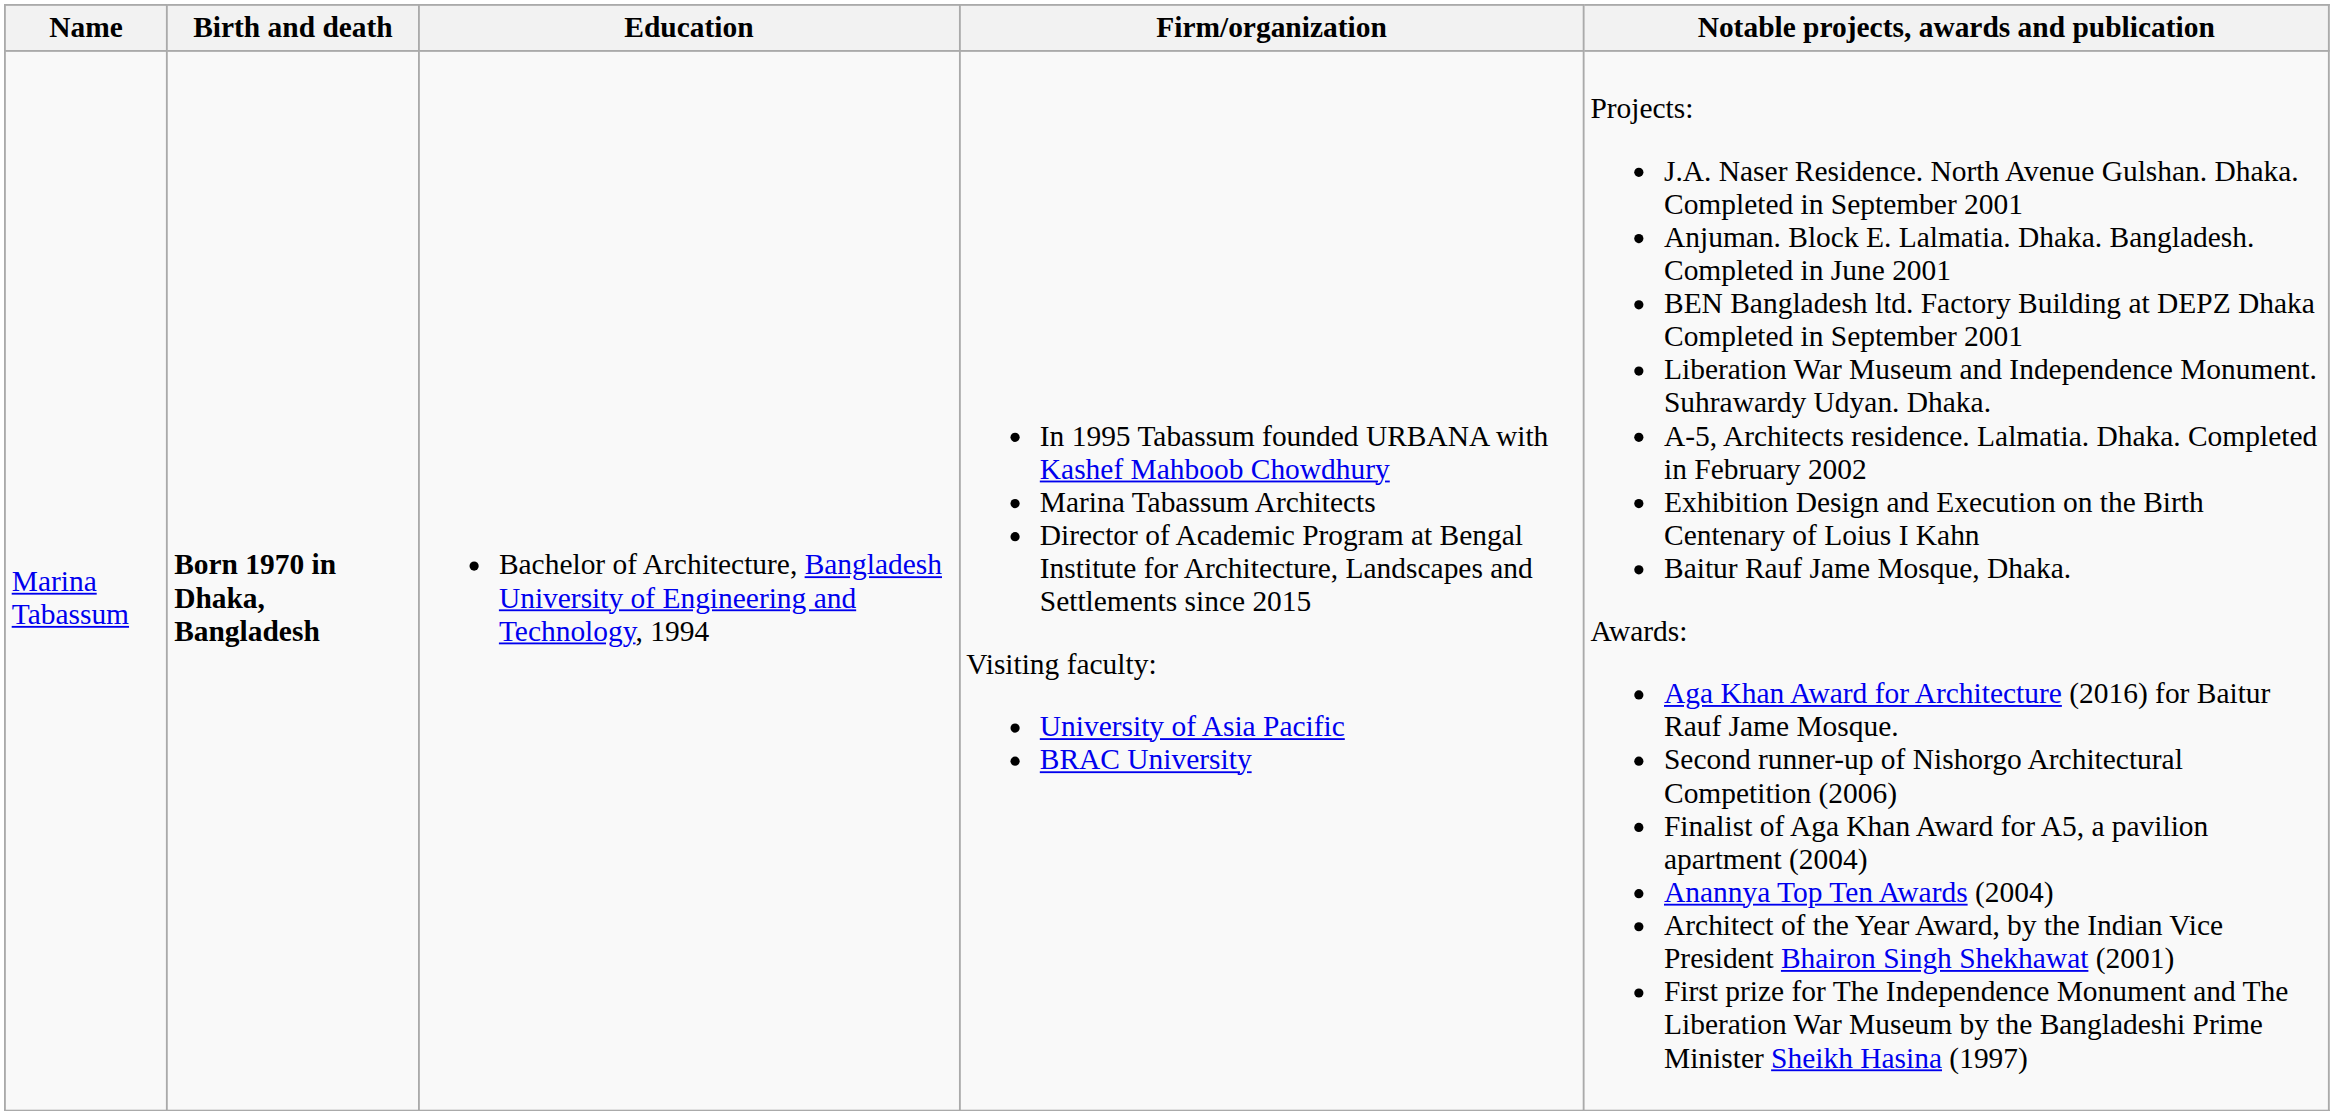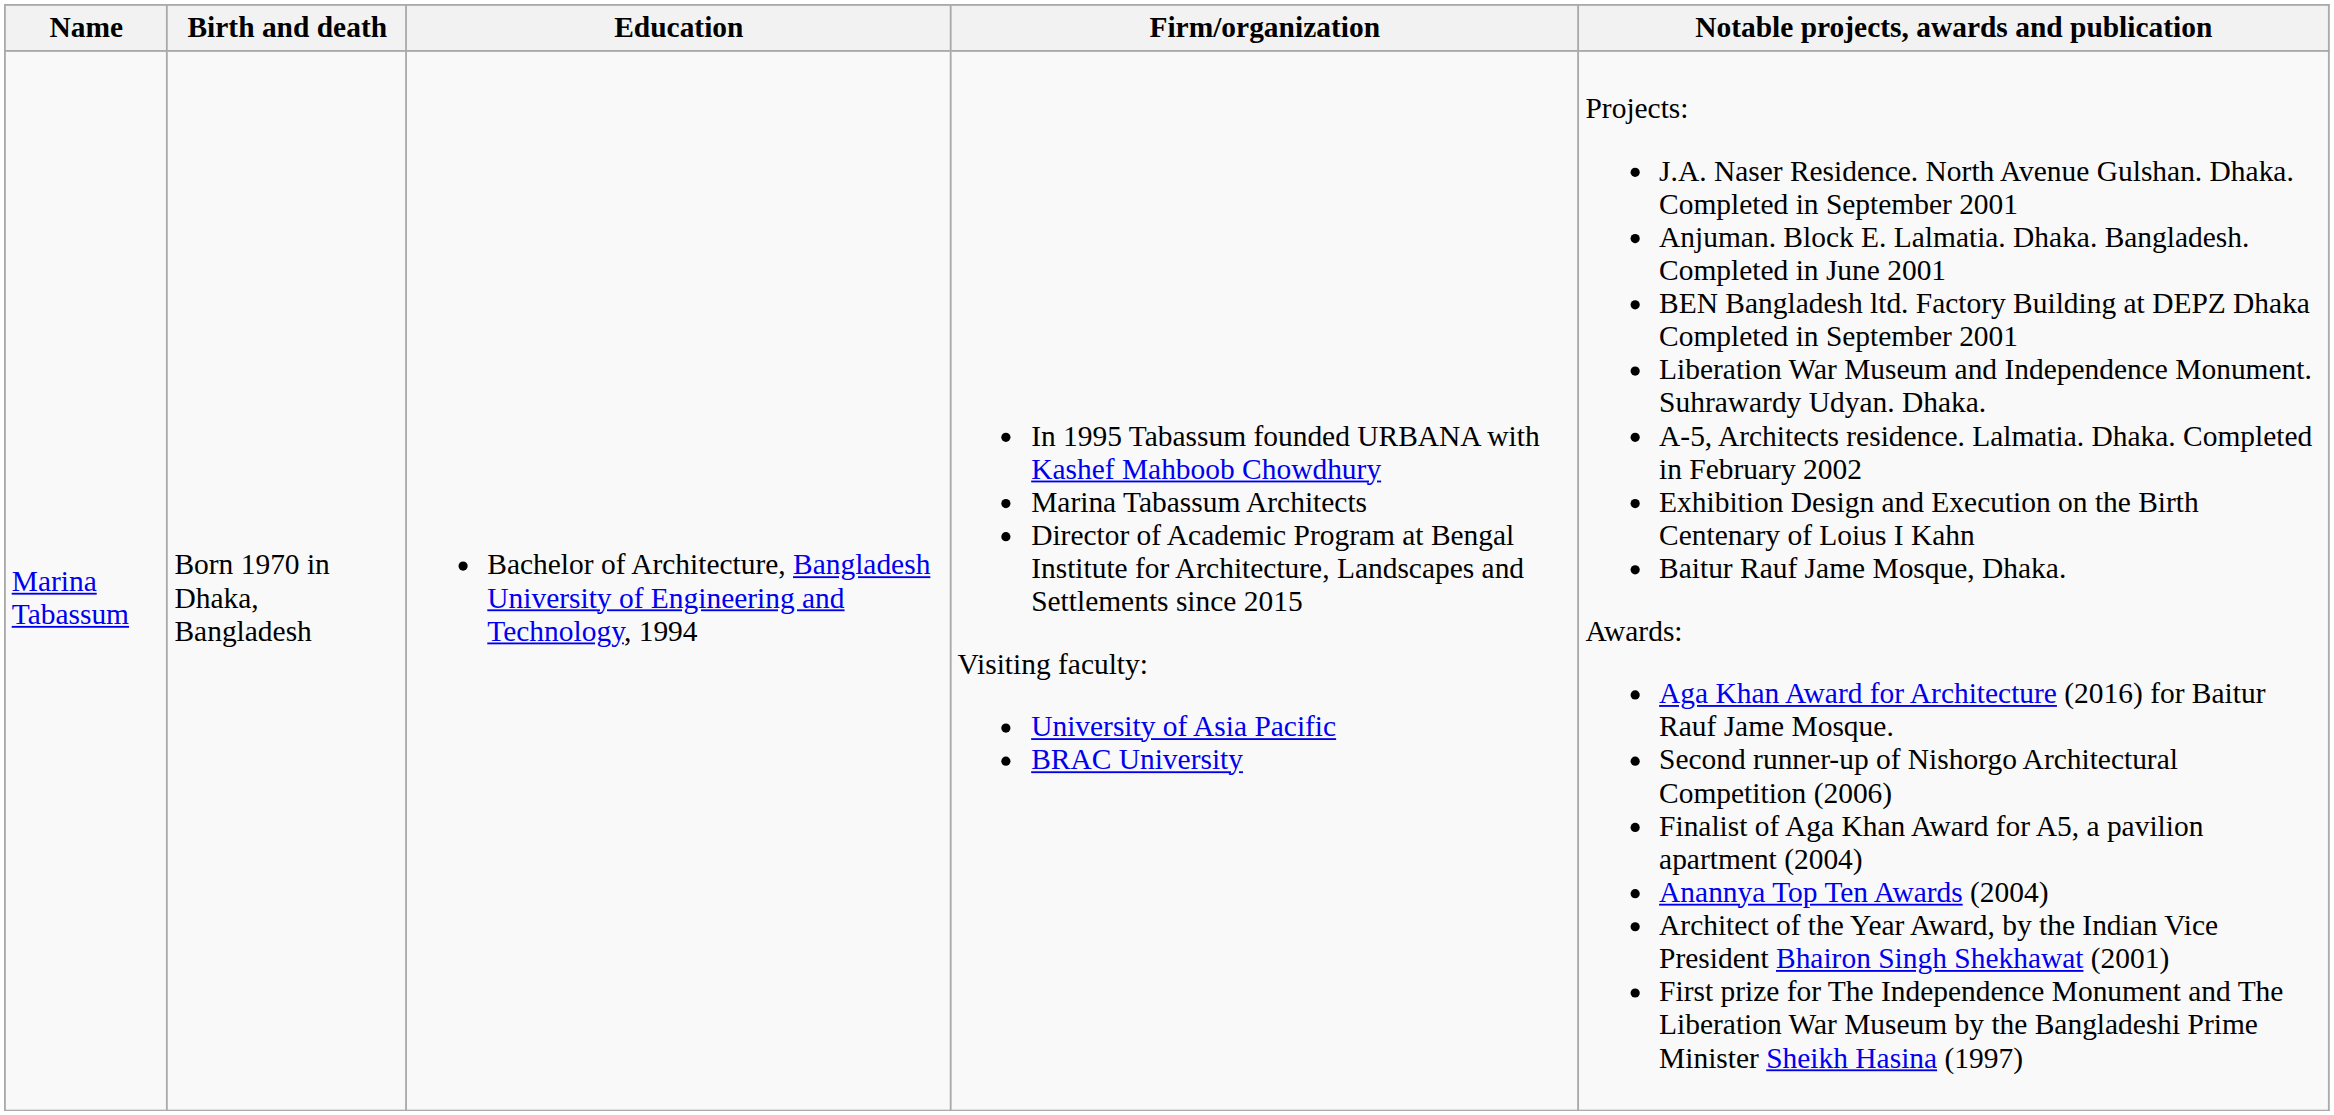Marina Tabassum | Birth and death: bold -> normal
